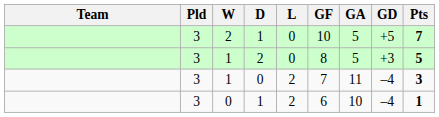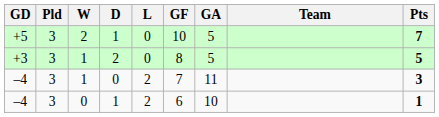columns swapped: Team <-> GD
